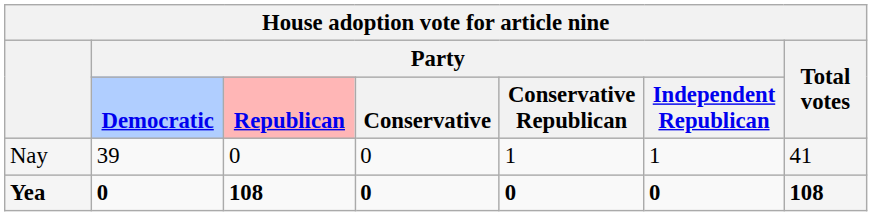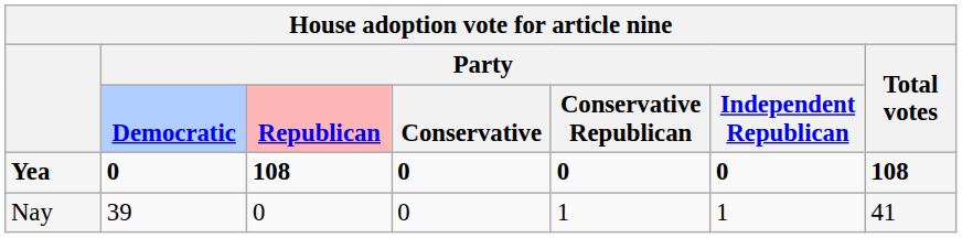rows swapped: Yea <-> Nay
